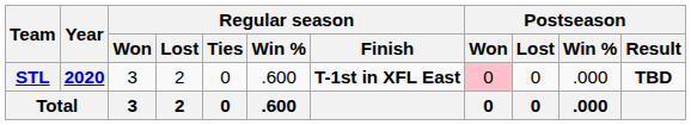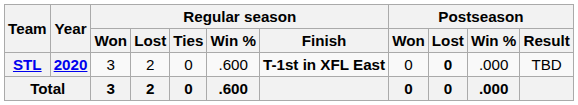STL | Postseason / Won: pink background -> no background
STL | Postseason / Lost: normal -> bold
STL | Postseason / Result: bold -> normal
